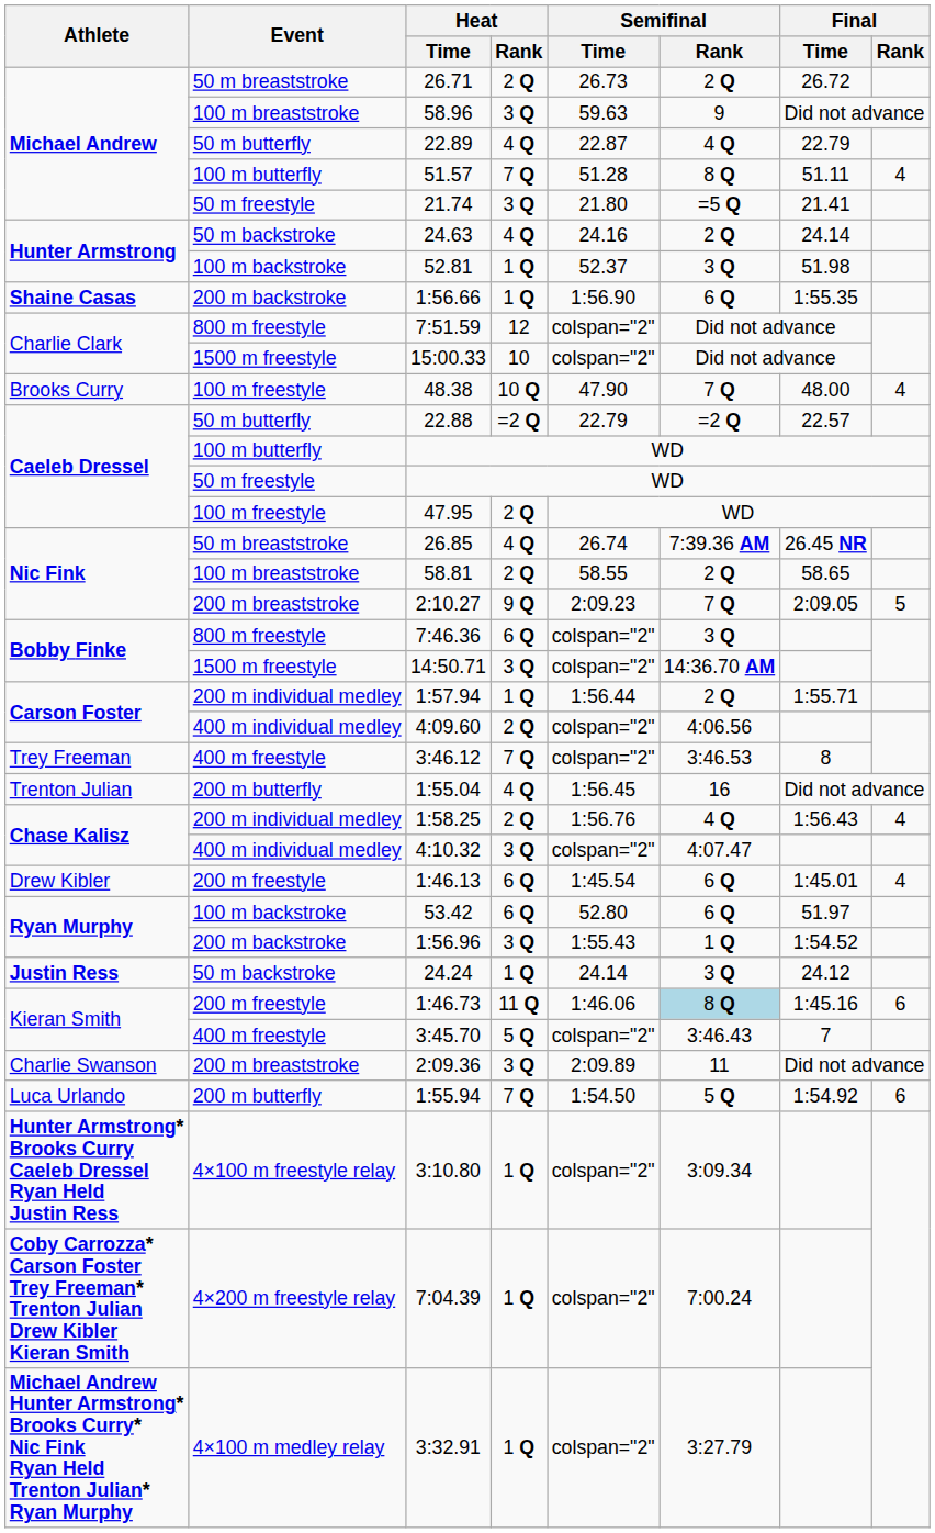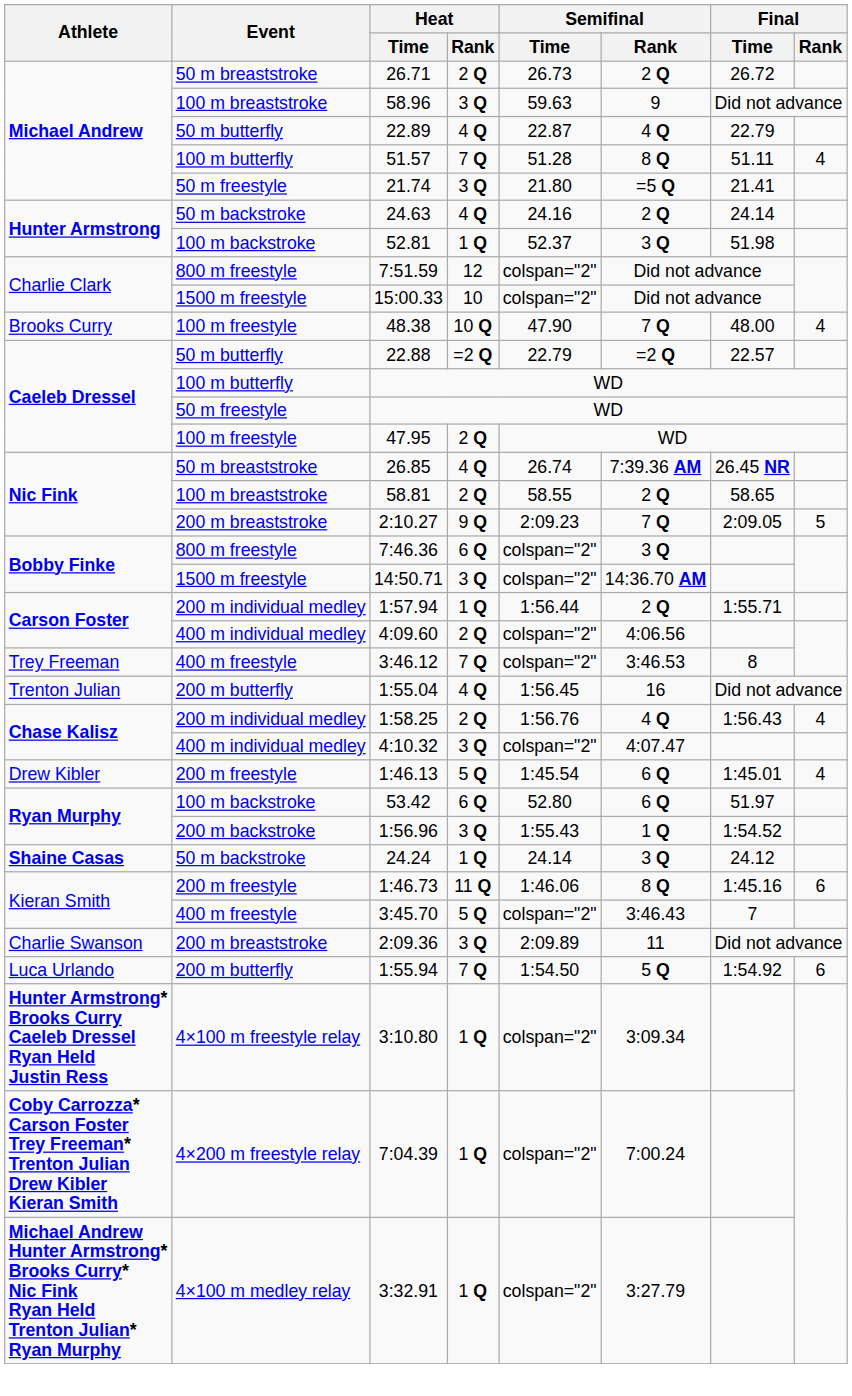- row: Shaine Casas | 200 m backstroke | 1:56.66 | 1 Q | 1:56.90 | 6 Q | 1:55.35
1:46.13 | Heat / Rank: 6 Q -> 5 Q
24.24 | Athlete: Justin Ress -> Shaine Casas
1:46.73 | Semifinal / Rank: lightblue background -> no background
